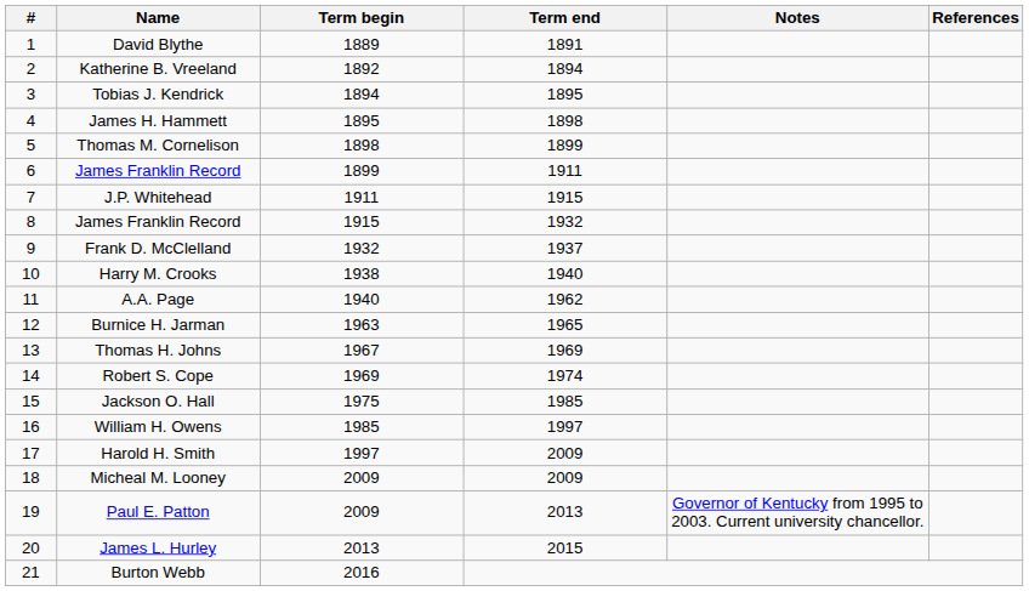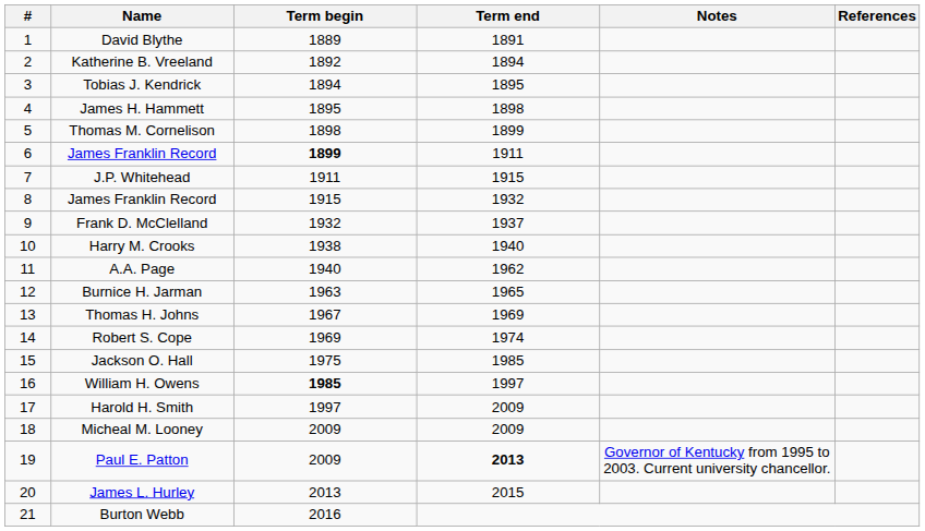6 / James Franklin Record | Term begin: normal -> bold
William H. Owens | Term begin: normal -> bold
Paul E. Patton | Term end: normal -> bold
